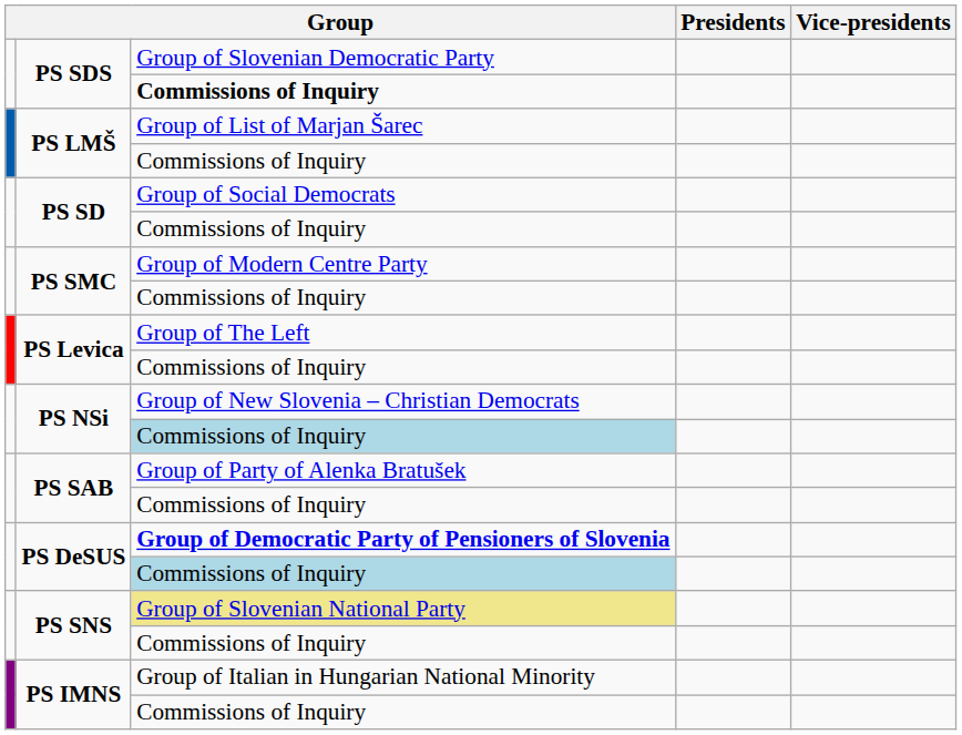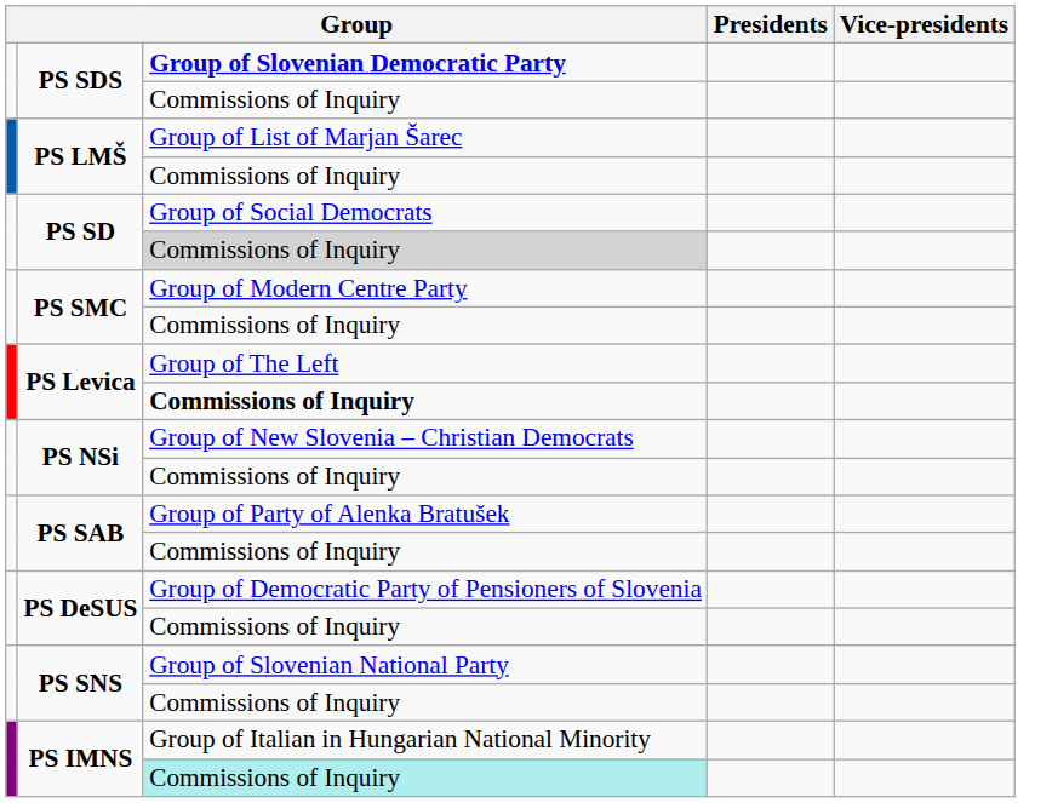Group of Slovenian Democratic Party | column 3: normal -> bold
PS SDS / Commissions of Inquiry | column 3: bold -> normal
PS SD / Commissions of Inquiry | column 3: no background -> lightgrey background
PS Levica / Commissions of Inquiry | column 3: normal -> bold
PS NSi / Commissions of Inquiry | column 3: lightblue background -> no background
Group of Democratic Party of Pensioners of Slovenia | column 3: bold -> normal
PS DeSUS / Commissions of Inquiry | column 3: lightblue background -> no background
Group of Slovenian National Party | column 3: khaki background -> no background
PS IMNS / Commissions of Inquiry | column 3: no background -> paleturquoise background
